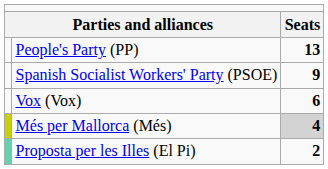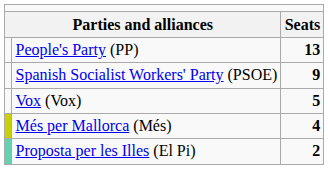Vox (Vox) | column 3: 6 -> 5
Més per Mallorca (Més) | column 3: lightgrey background -> no background
